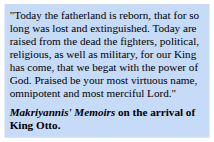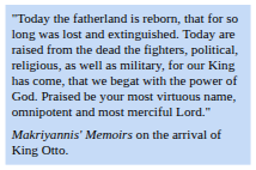row 2 | column 1: bold -> normal
